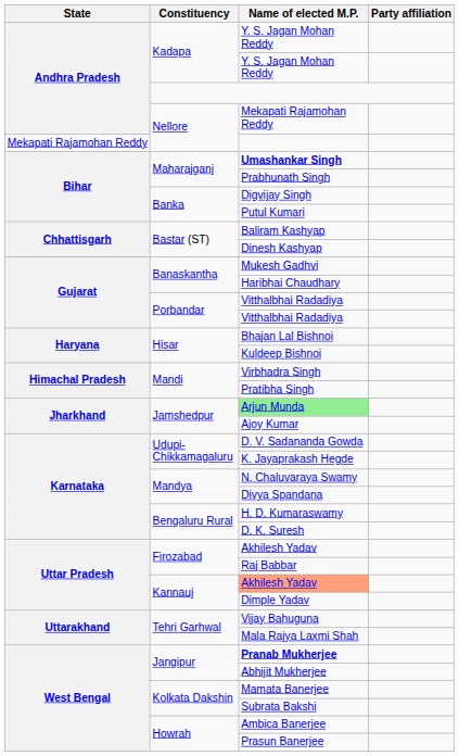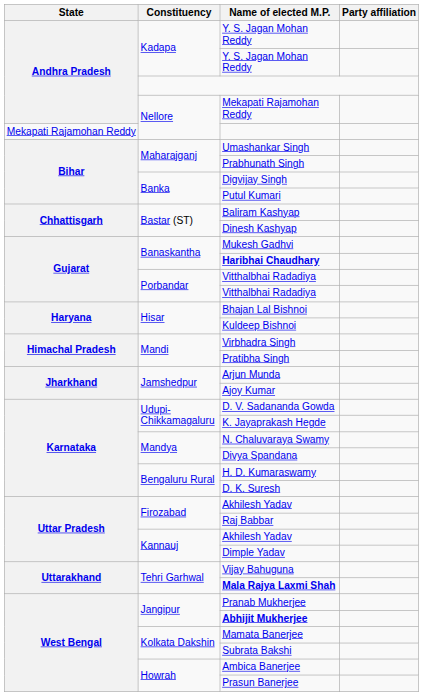Umashankar Singh | Name of elected M.P.: bold -> normal
Haribhai Chaudhary | Name of elected M.P.: normal -> bold
Arjun Munda | Name of elected M.P.: lightgreen background -> no background
Kannauj / Akhilesh Yadav | Name of elected M.P.: lightsalmon background -> no background
Mala Rajya Laxmi Shah | Name of elected M.P.: normal -> bold
Pranab Mukherjee | Name of elected M.P.: bold -> normal
Abhijit Mukherjee | Name of elected M.P.: normal -> bold
